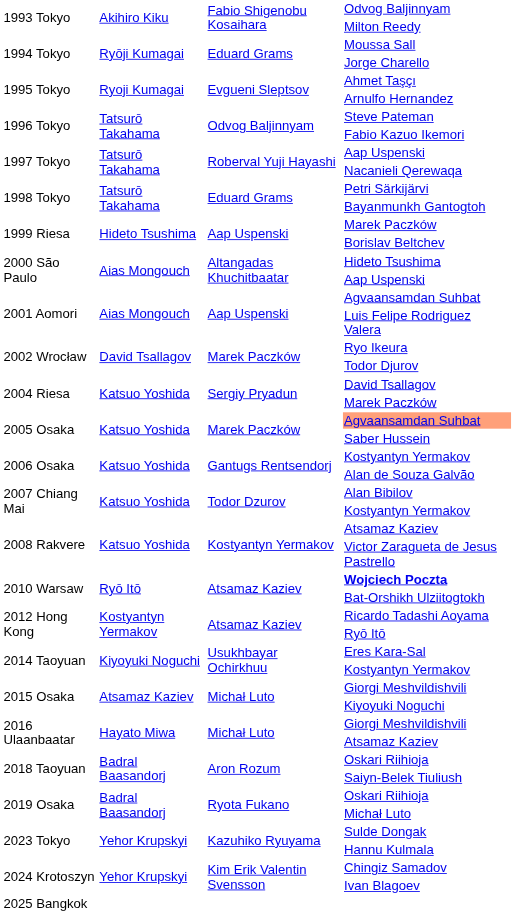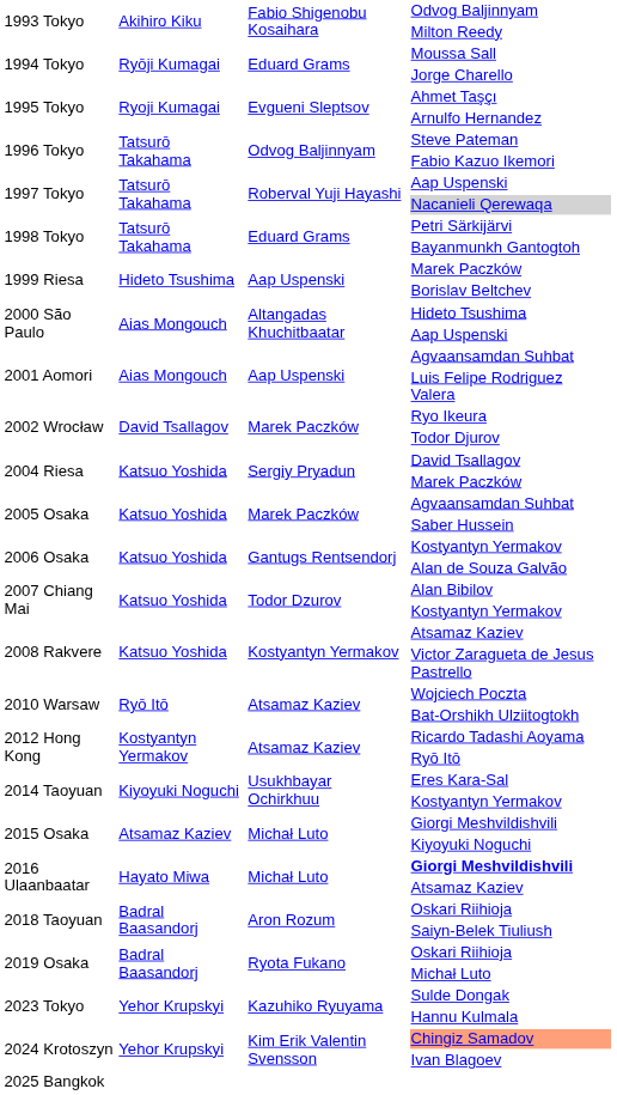Nacanieli Qerewaqa | column 4: no background -> lightgrey background
2005 Osaka / Agvaansamdan Suhbat | column 4: lightsalmon background -> no background
Wojciech Poczta | column 4: bold -> normal
2016 Ulaanbaatar / Giorgi Meshvildishvili | column 4: normal -> bold
Chingiz Samadov | column 4: no background -> lightsalmon background
